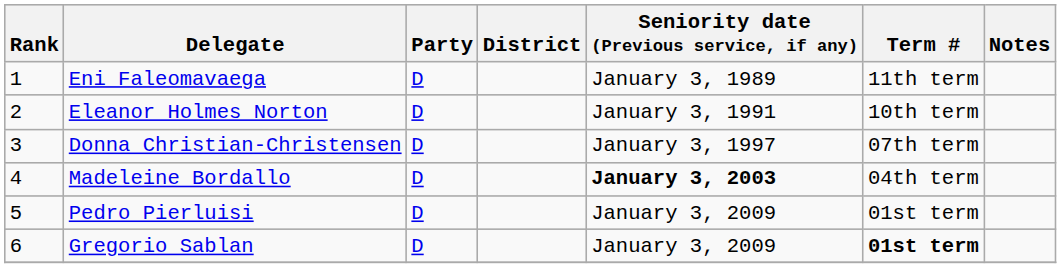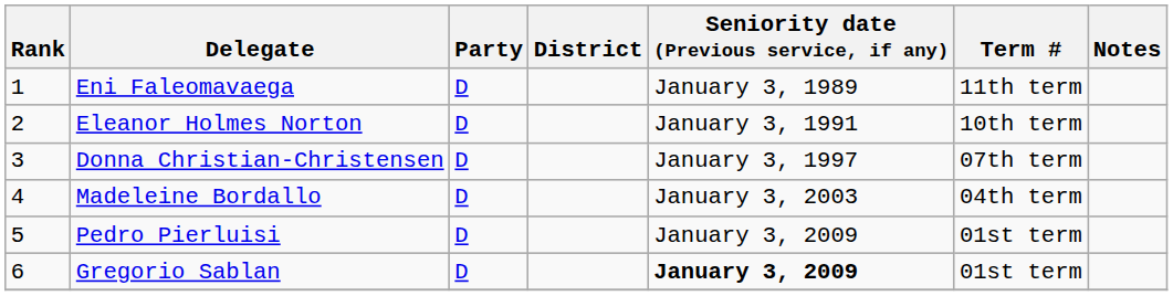Madeleine Bordallo | Seniority date (Previous service, if any): bold -> normal
Gregorio Sablan | Seniority date (Previous service, if any): normal -> bold
Gregorio Sablan | Term #: bold -> normal
